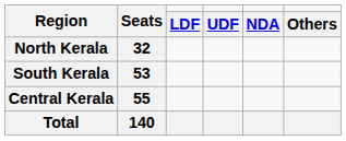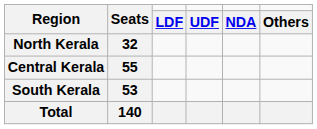rows swapped: Central Kerala <-> South Kerala
